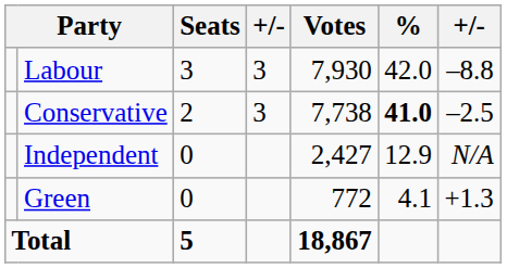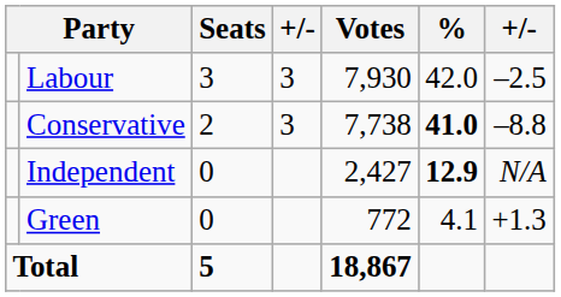Labour | column 7: –8.8 -> –2.5
Conservative | column 7: –2.5 -> –8.8
Independent | %: normal -> bold
